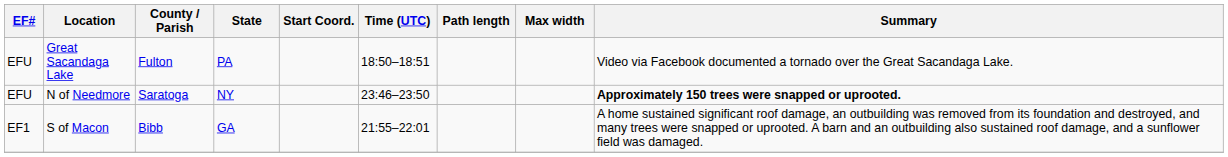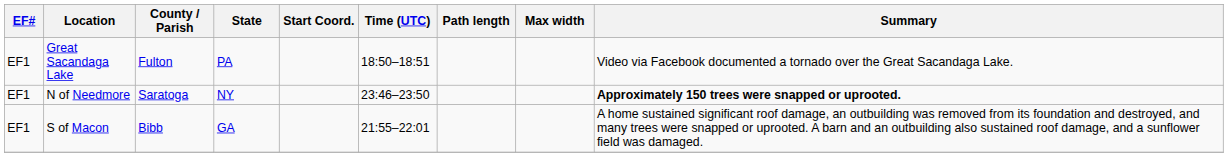Great Sacandaga Lake | EF#: EFU -> EF1
N of Needmore | EF#: EFU -> EF1
